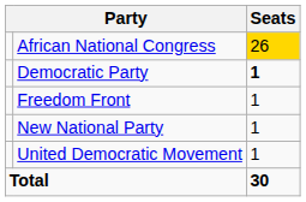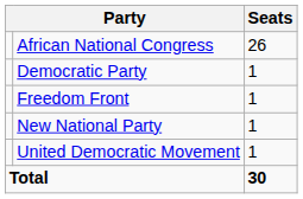African National Congress | Seats: gold background -> no background
Democratic Party | Seats: bold -> normal
